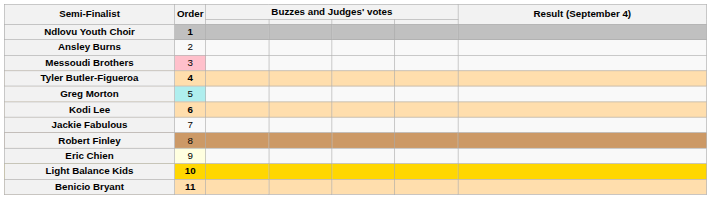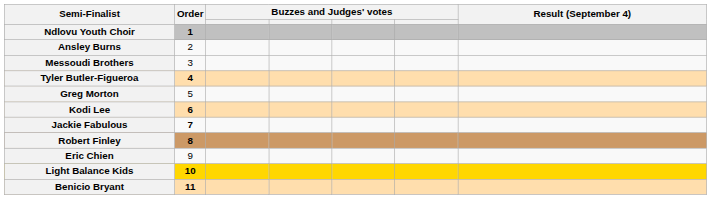Messoudi Brothers | Order: pink background -> no background
Greg Morton | Order: paleturquoise background -> no background
Jackie Fabulous | Order: normal -> bold
Robert Finley | Order: normal -> bold
Eric Chien | Order: lightyellow background -> no background
